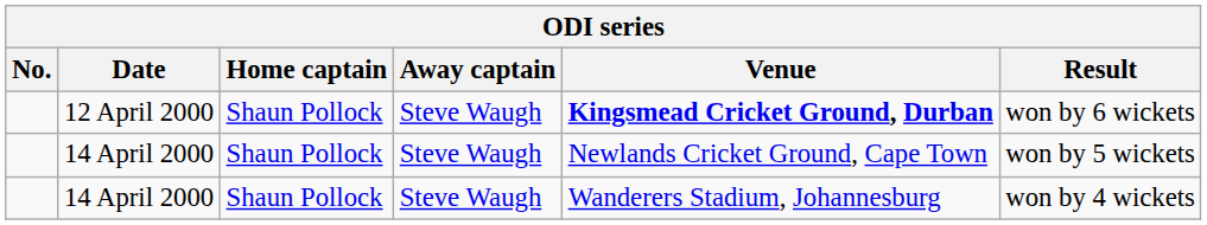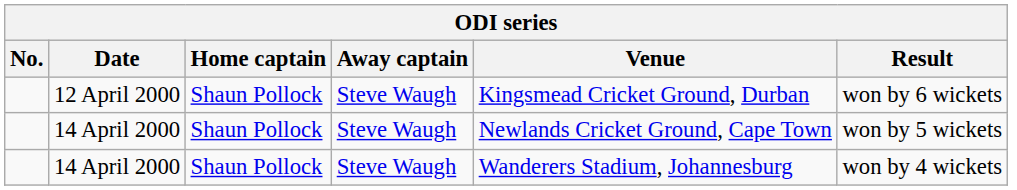12 April 2000 | Venue: bold -> normal
